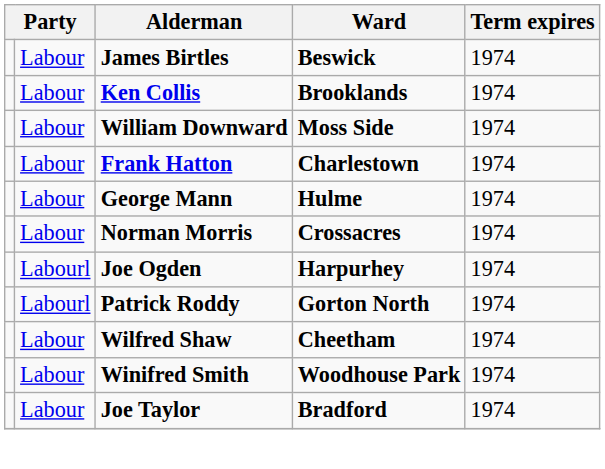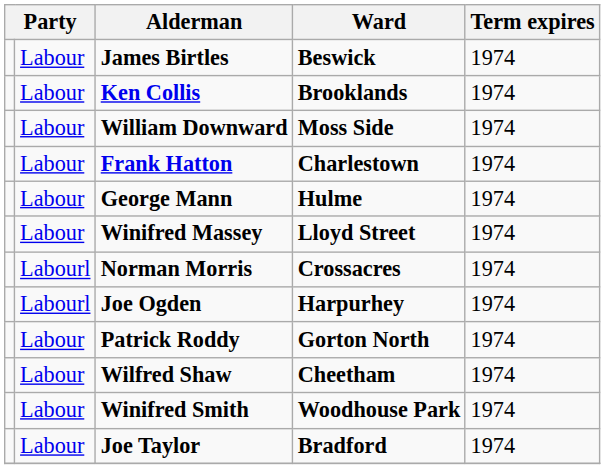+ row: Labour | Winifred Massey | Lloyd Street | 1974
Norman Morris | column 2: Labour -> Labourl
Patrick Roddy | column 2: Labourl -> Labour
